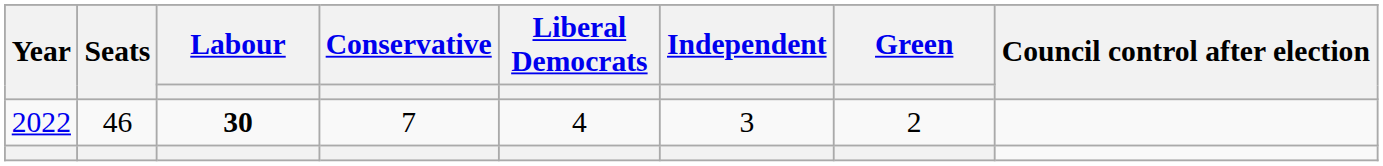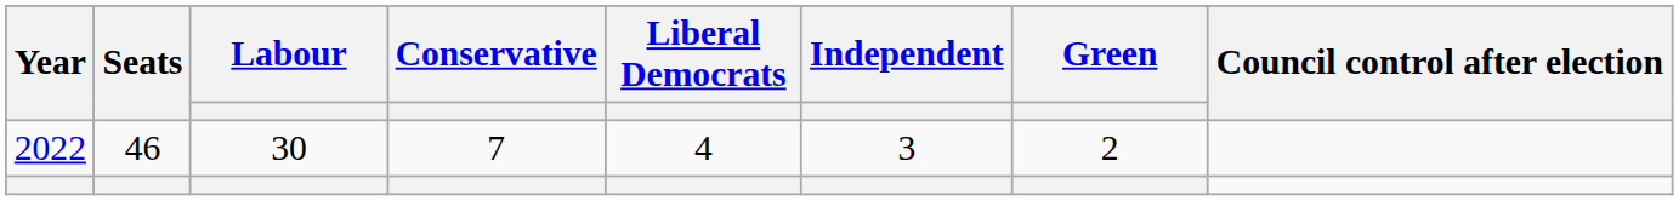2022 | Labour: bold -> normal
